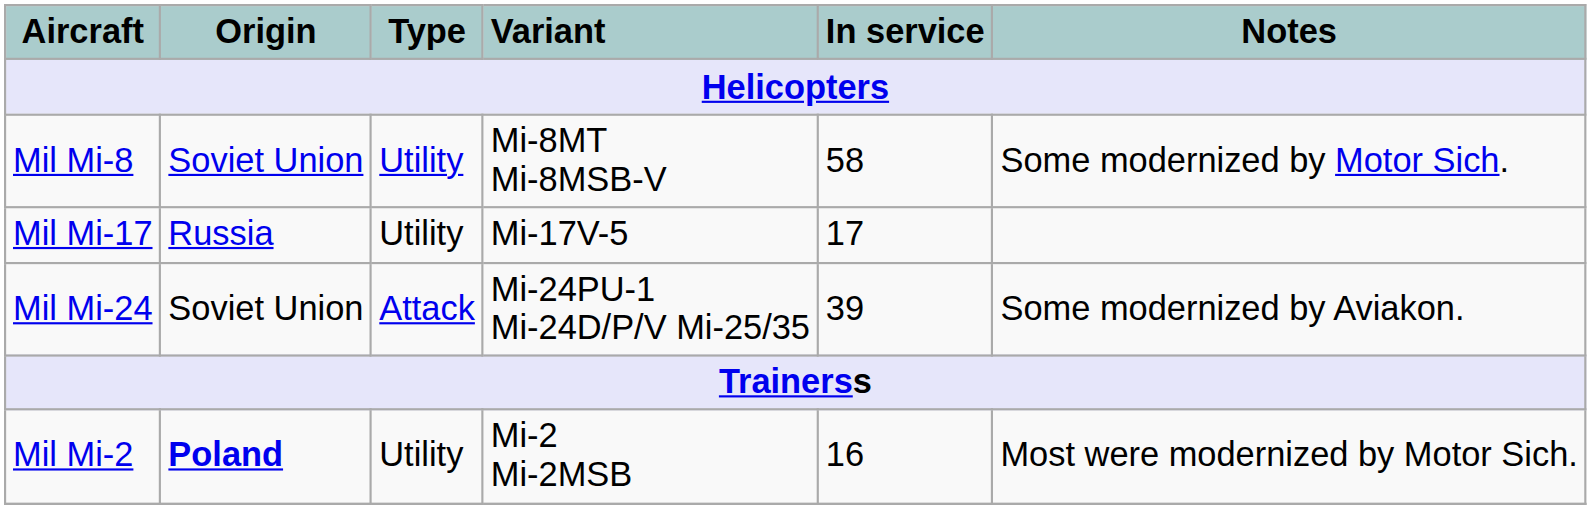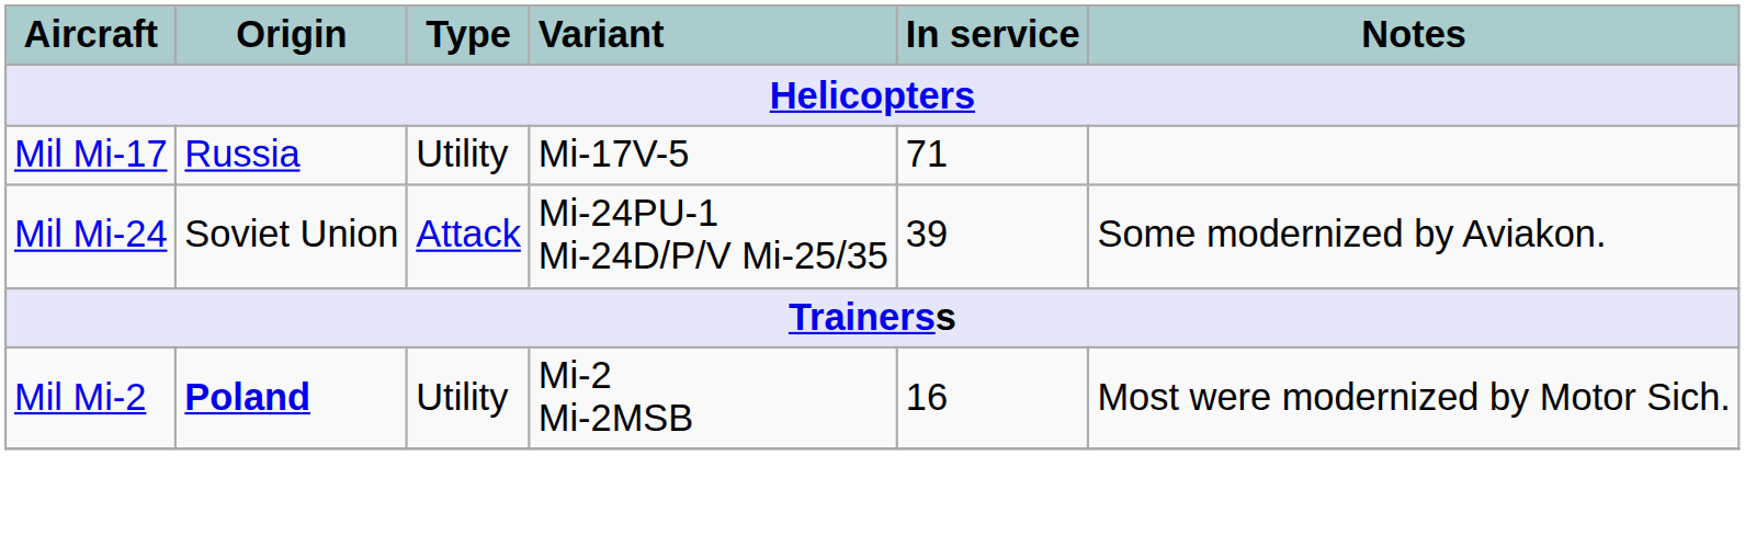- row: Mil Mi-8 | Soviet Union | Utility | Mi-8MT Mi-8MSB-V | 58 | Some modernized by Motor Sich.
Mil Mi-17 | In service: 17 -> 71
